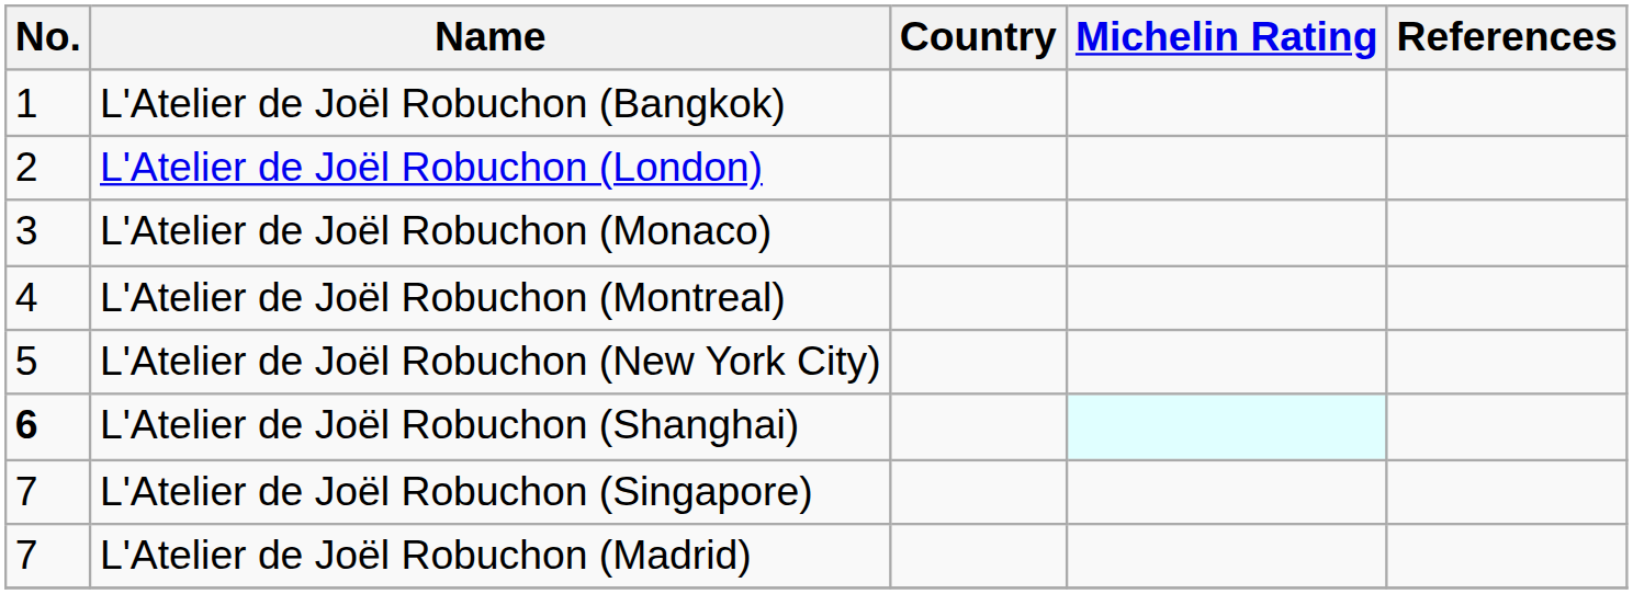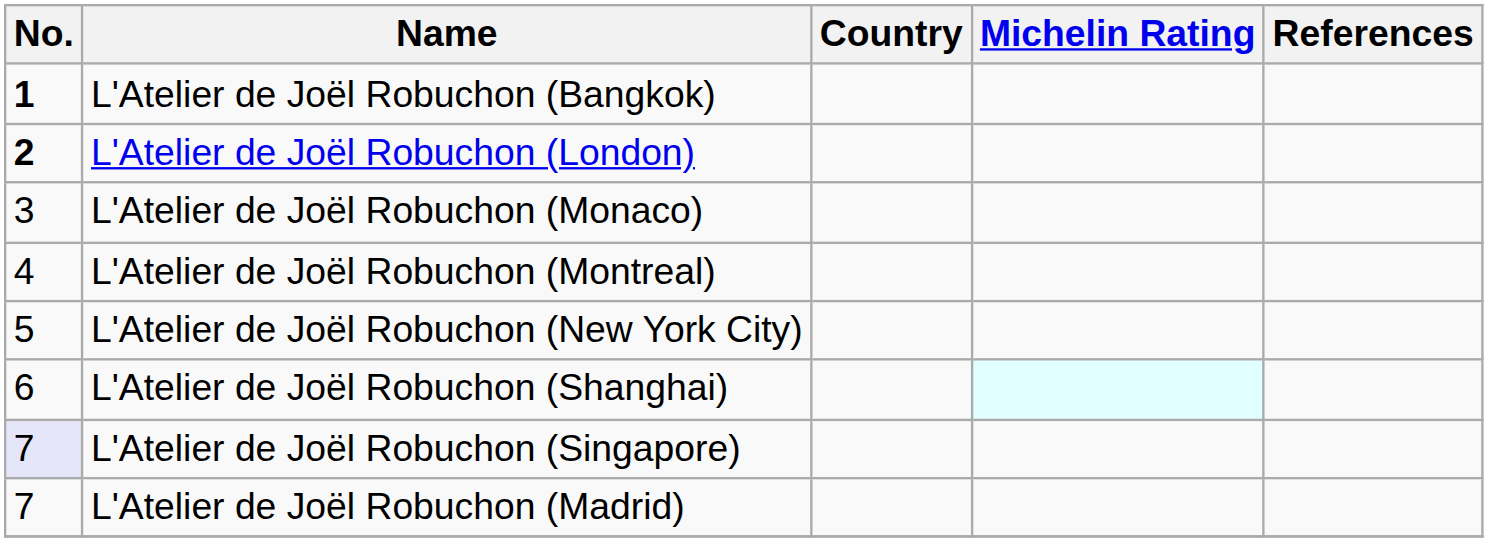L'Atelier de Joël Robuchon (Bangkok) | No.: normal -> bold
L'Atelier de Joël Robuchon (London) | No.: normal -> bold
L'Atelier de Joël Robuchon (Shanghai) | No.: bold -> normal
L'Atelier de Joël Robuchon (Singapore) | No.: no background -> lavender background
